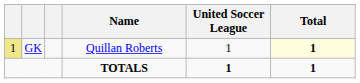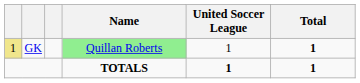GK | Name: no background -> lightgreen background
GK | Total: lightyellow background -> no background
